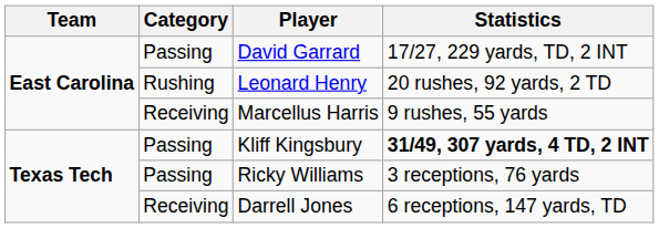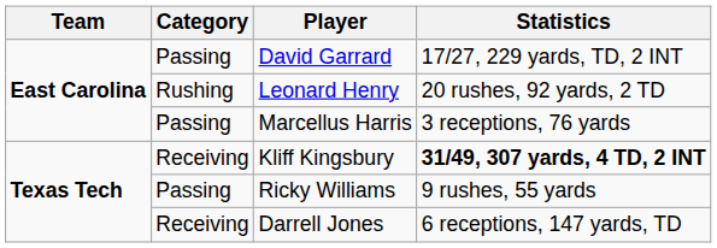Marcellus Harris | Category: Receiving -> Passing
Marcellus Harris | Statistics: 9 rushes, 55 yards -> 3 receptions, 76 yards
Kliff Kingsbury | Category: Passing -> Receiving
Ricky Williams | Statistics: 3 receptions, 76 yards -> 9 rushes, 55 yards
